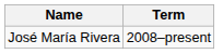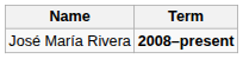José María Rivera | Term: normal -> bold
